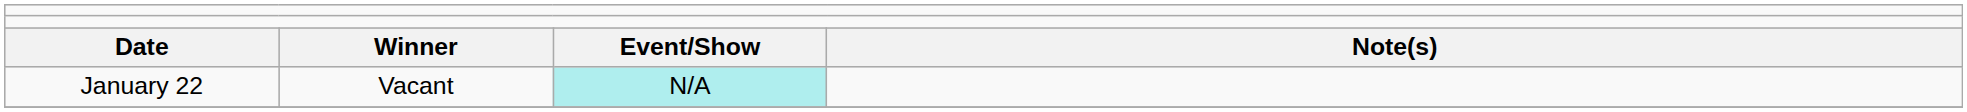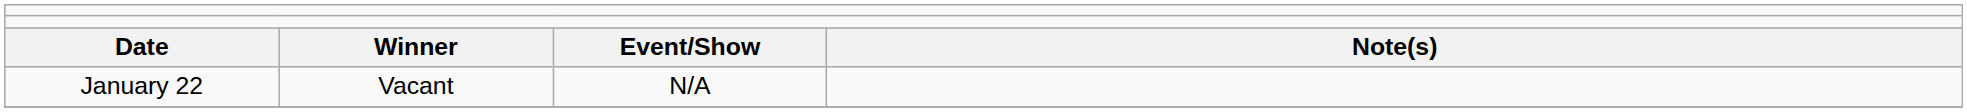January 22 | column 3: paleturquoise background -> no background
